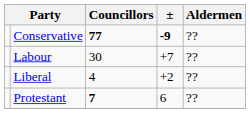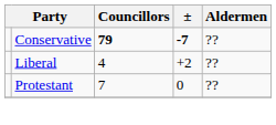Conservative | Councillors: 77 -> 79
Conservative | ±: -9 -> -7
- row: Labour | 30 | +7 | ??
Protestant | Councillors: bold -> normal
Protestant | ±: 6 -> 0
